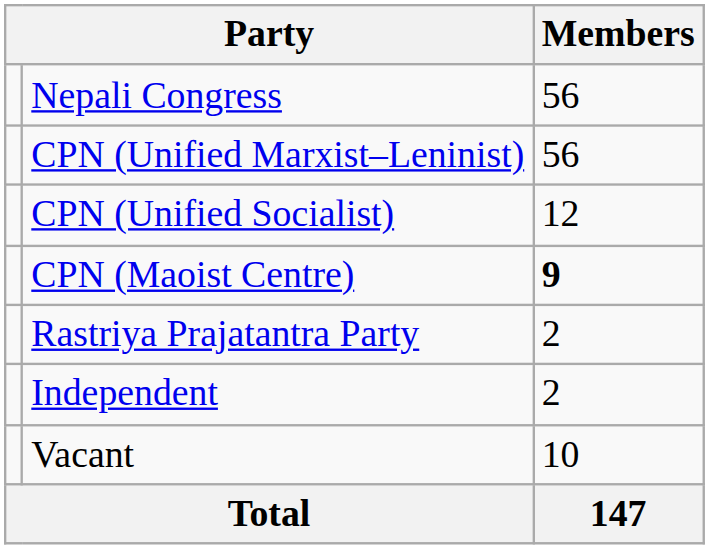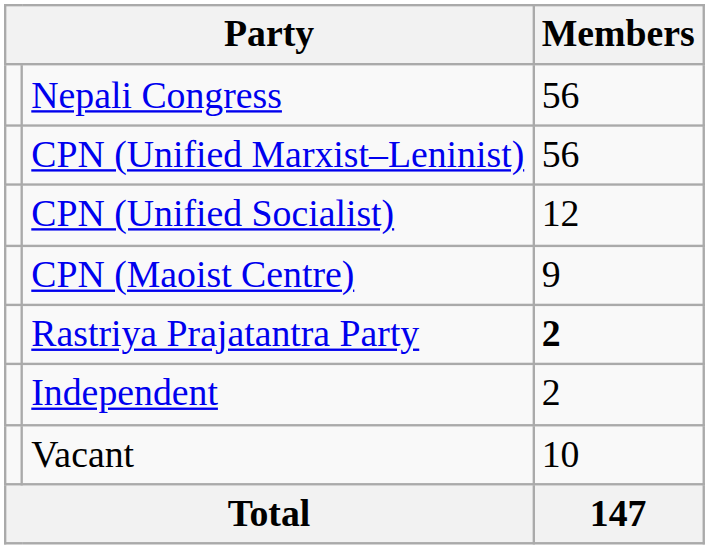CPN (Maoist Centre) | Members: bold -> normal
Rastriya Prajatantra Party | Members: normal -> bold
